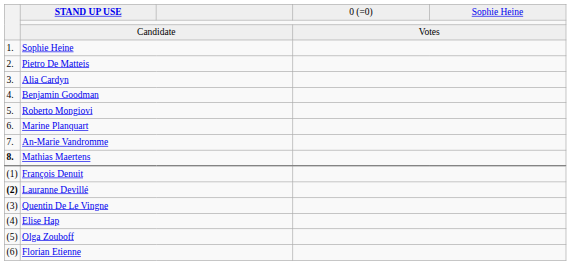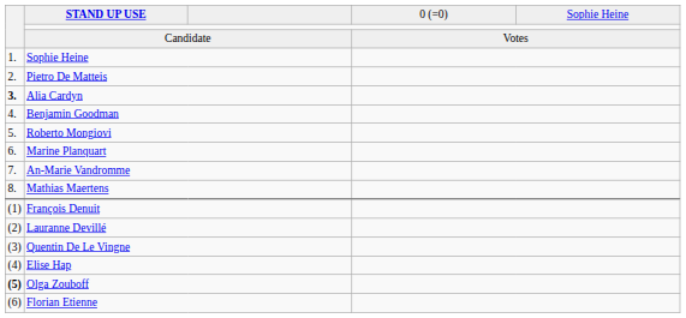Alia Cardyn | column 1: normal -> bold
Mathias Maertens | column 1: bold -> normal
Lauranne Devillé | column 1: bold -> normal
Olga Zouboff | column 1: normal -> bold
